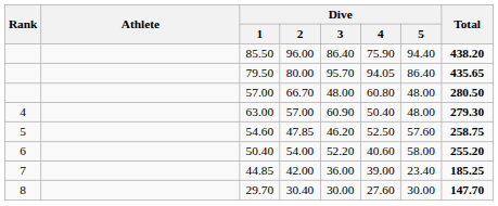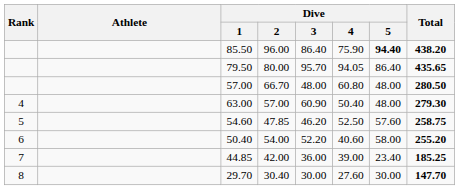85.50 | Dive / 5: normal -> bold
